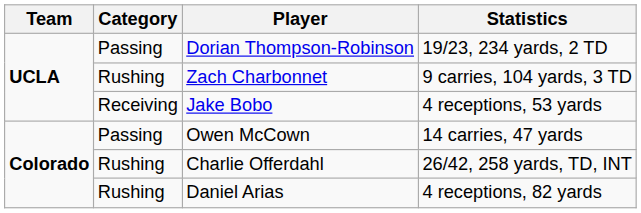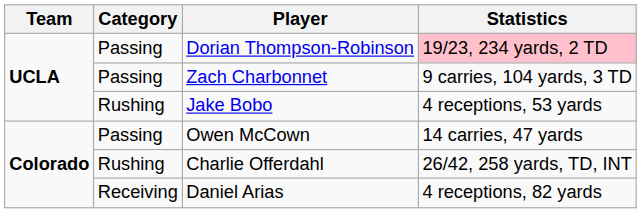Dorian Thompson-Robinson | Statistics: no background -> pink background
Zach Charbonnet | Category: Rushing -> Passing
Jake Bobo | Category: Receiving -> Rushing
Daniel Arias | Category: Rushing -> Receiving
